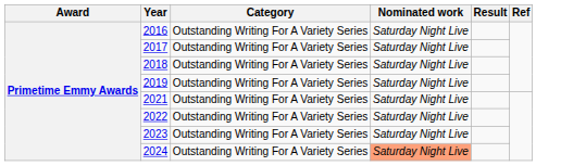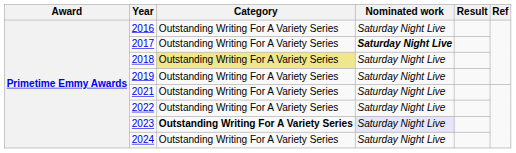2017 | Nominated work: normal -> bold
2018 | Category: no background -> khaki background
2023 | Category: normal -> bold
2023 | Nominated work: no background -> lavender background
2024 | Nominated work: lightsalmon background -> no background
